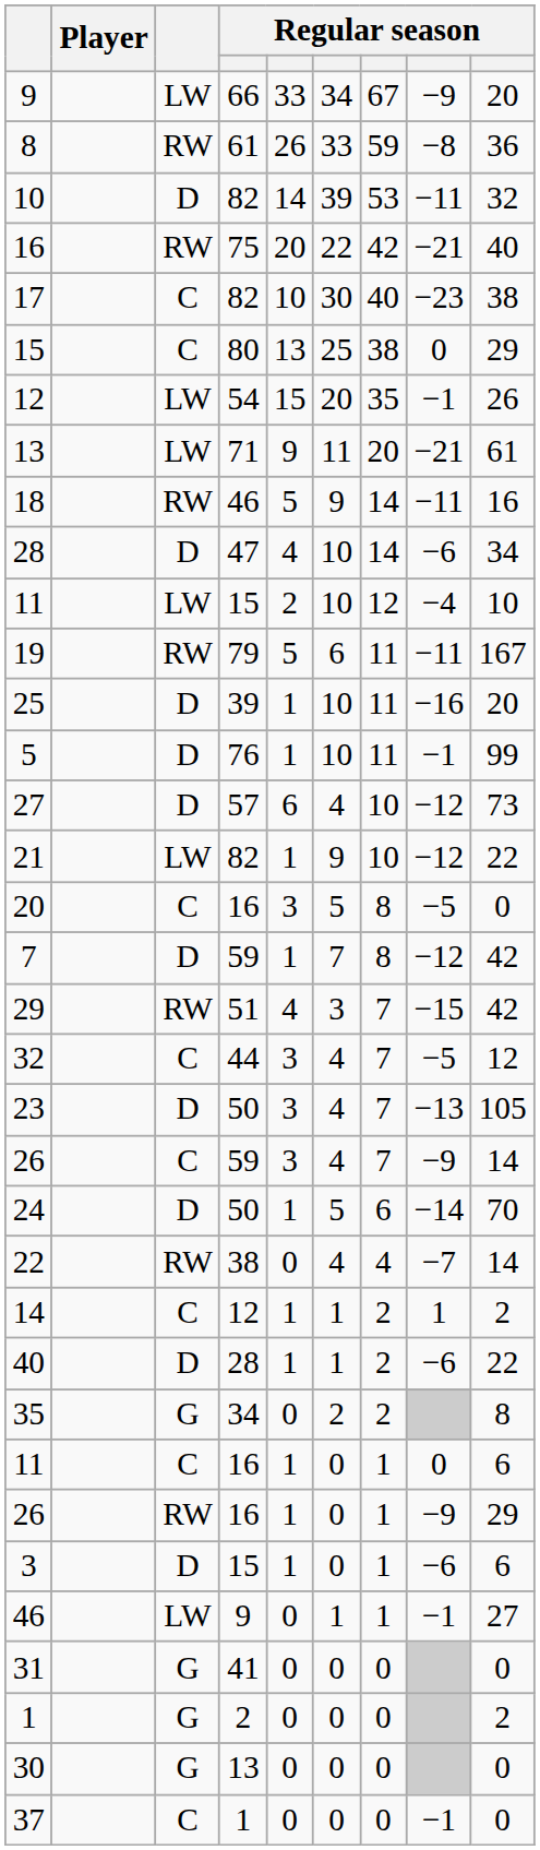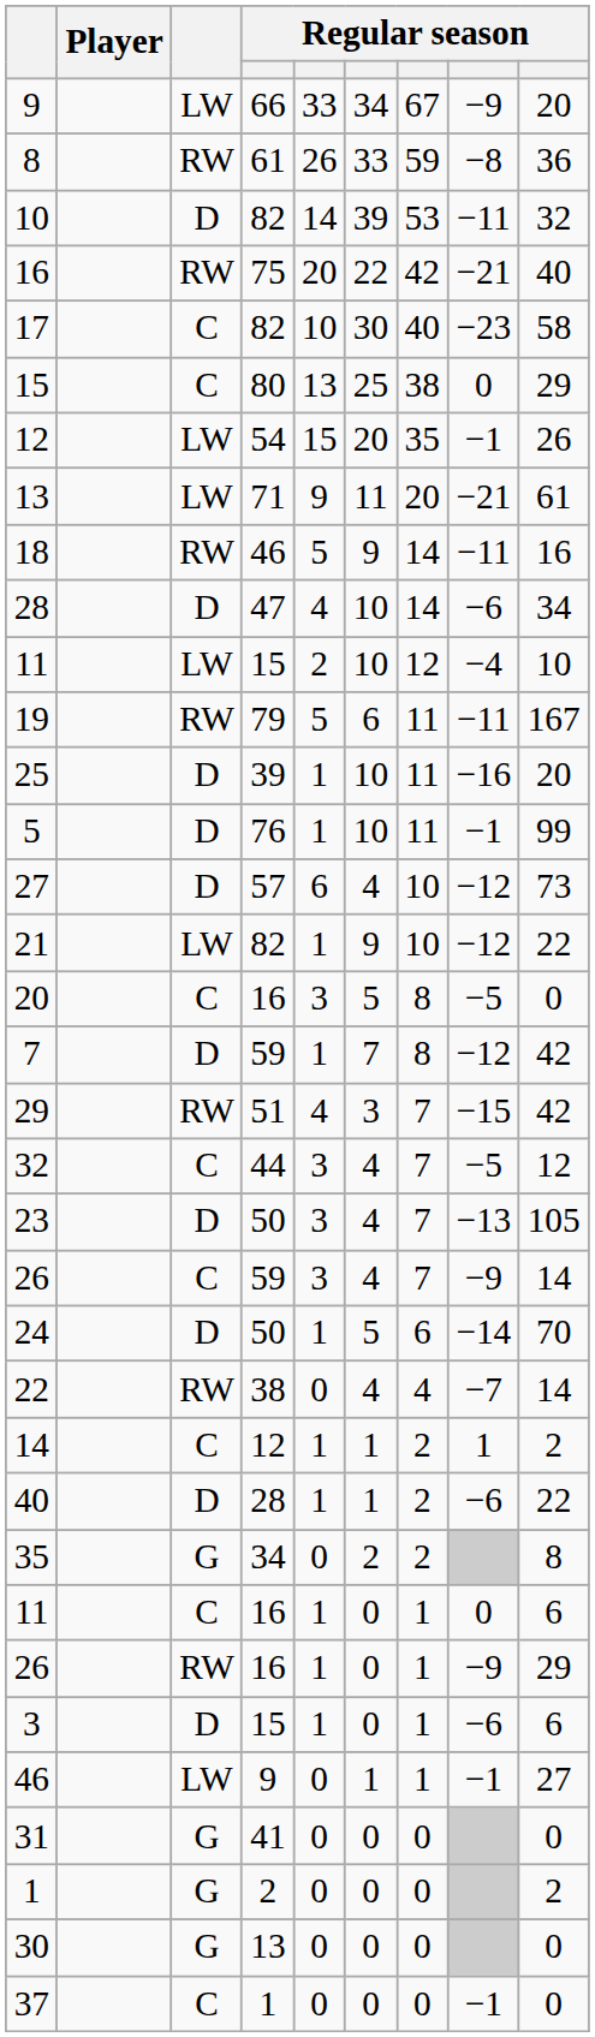17 | column 9: 38 -> 58
